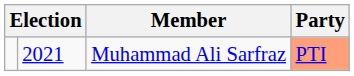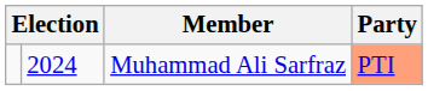Muhammad Ali Sarfraz | column 2: 2021 -> 2024
